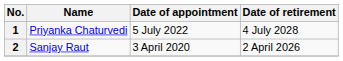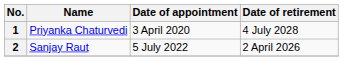1 | Date of appointment: 5 July 2022 -> 3 April 2020
2 | Date of appointment: 3 April 2020 -> 5 July 2022
